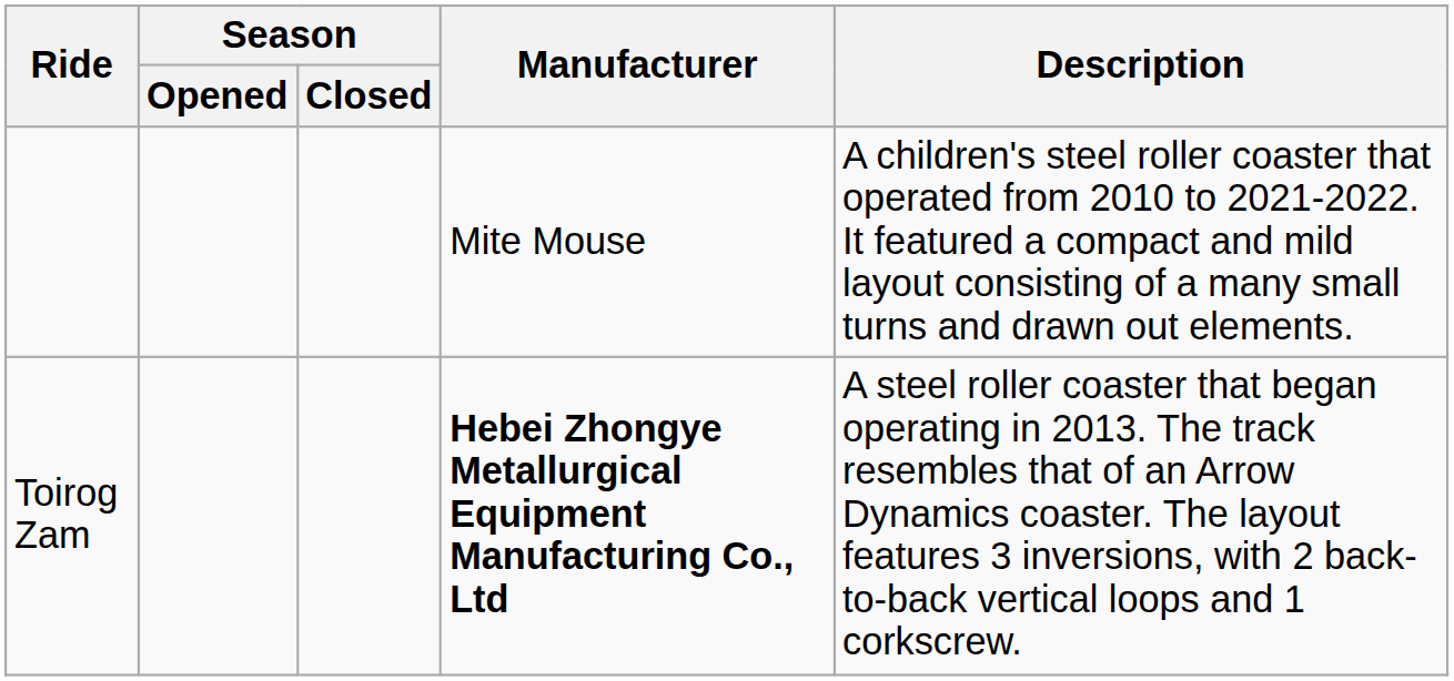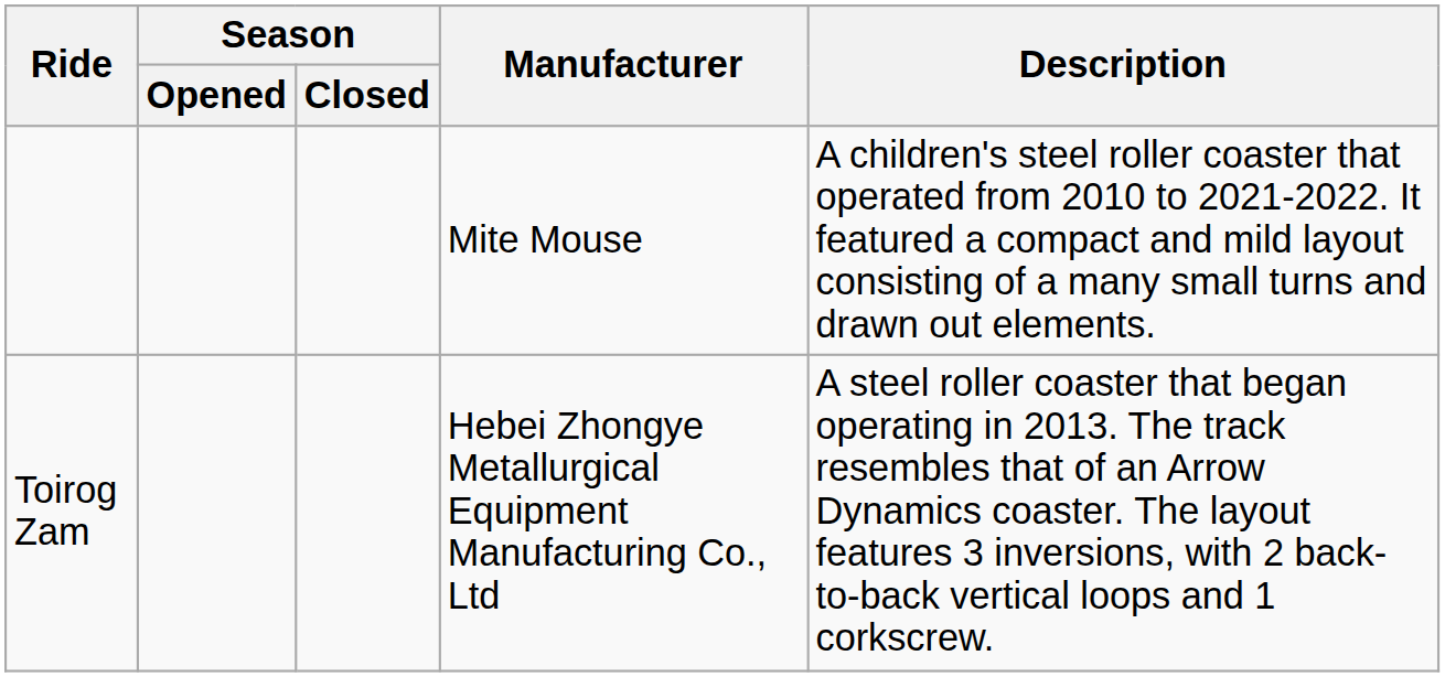Toirog Zam | Manufacturer: bold -> normal
